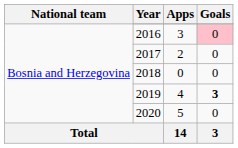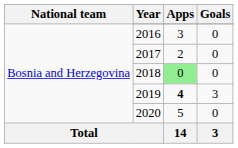2016 | Goals: pink background -> no background
2018 | Apps: no background -> lightgreen background
2019 | Apps: normal -> bold
2019 | Goals: bold -> normal
